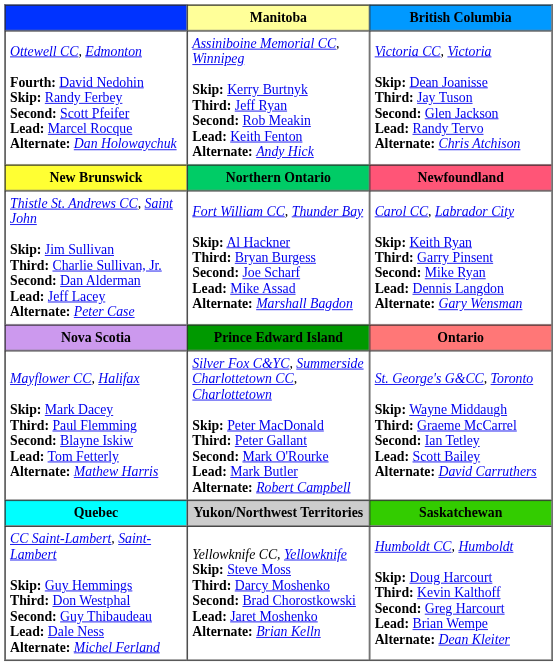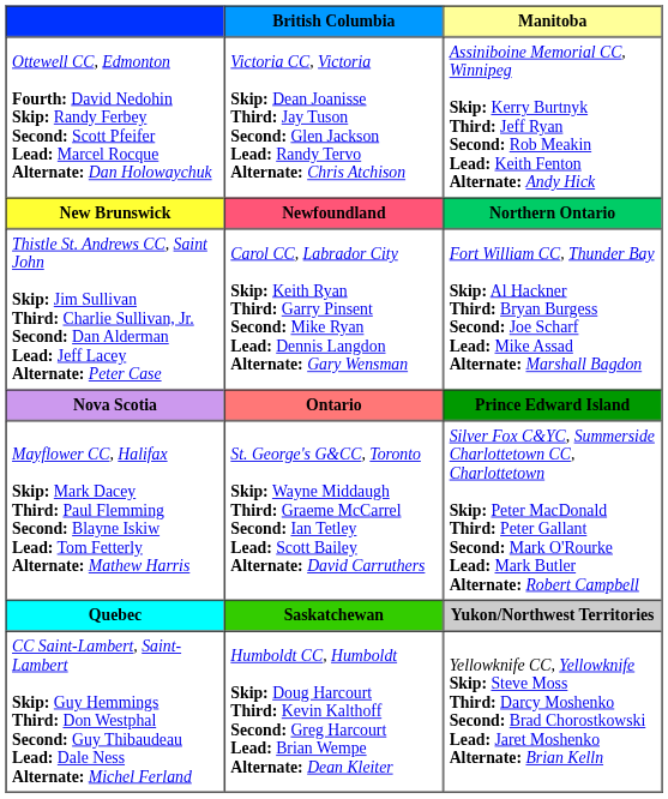columns swapped: British Columbia <-> Manitoba
